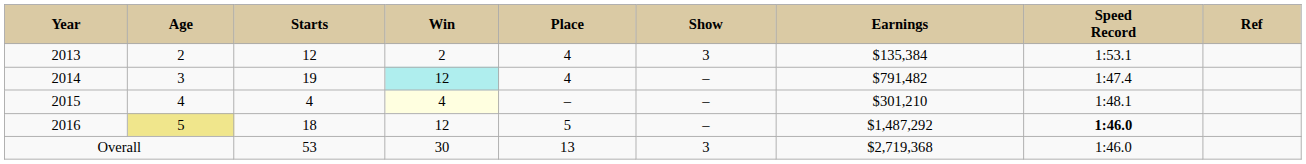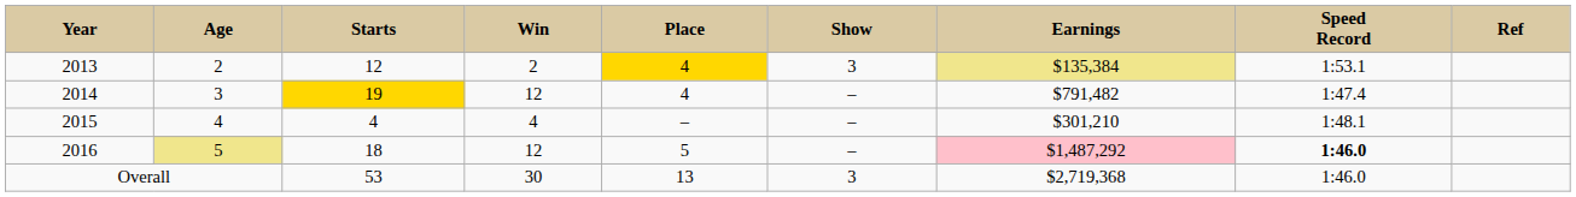2013 | Place: no background -> gold background
2013 | Earnings: no background -> khaki background
2014 | Starts: no background -> gold background
2014 | Win: paleturquoise background -> no background
2015 | Win: lightyellow background -> no background
2016 | Earnings: no background -> pink background
